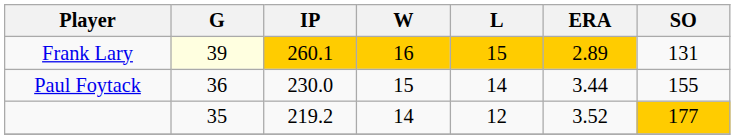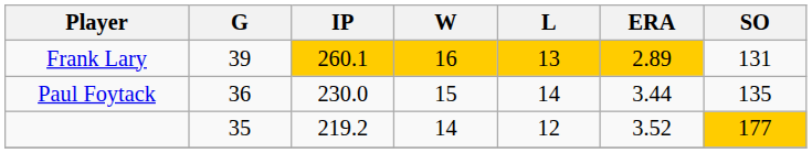Frank Lary | G: lightyellow background -> no background
Frank Lary | L: 15 -> 13
Paul Foytack | SO: 155 -> 135
